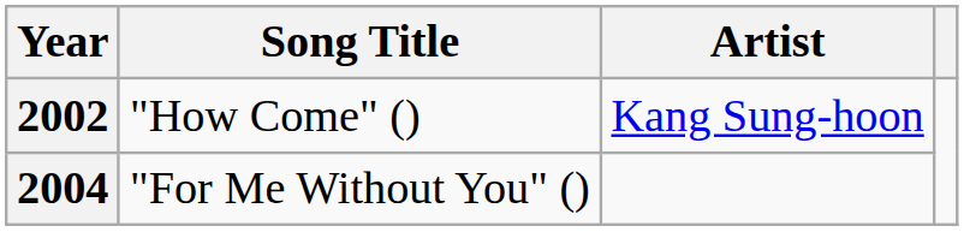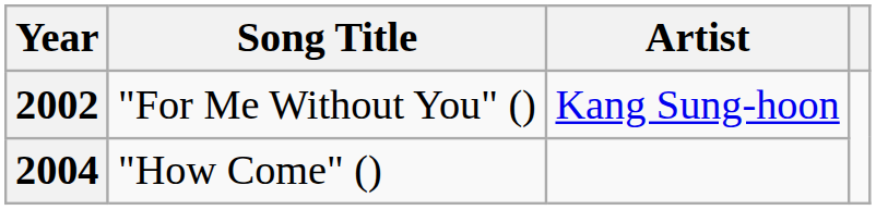2002 | Song Title: "How Come" () -> "For Me Without You" ()
2004 | Song Title: "For Me Without You" () -> "How Come" ()
